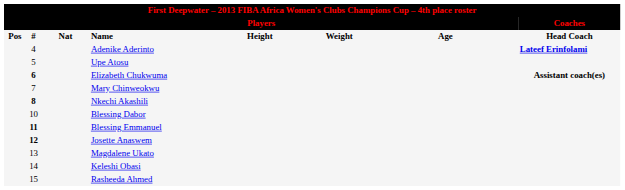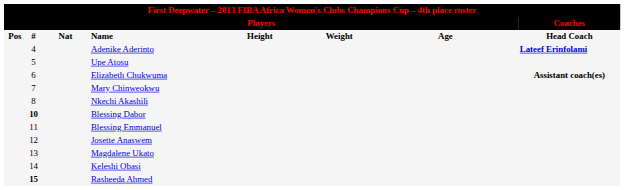Elizabeth Chukwuma | column 2: bold -> normal
Nkechi Akashili | column 2: bold -> normal
Blessing Dabor | column 2: normal -> bold
Blessing Emmanuel | column 2: bold -> normal
Josette Anaswem | column 2: bold -> normal
Rasheeda Ahmed | column 2: normal -> bold
